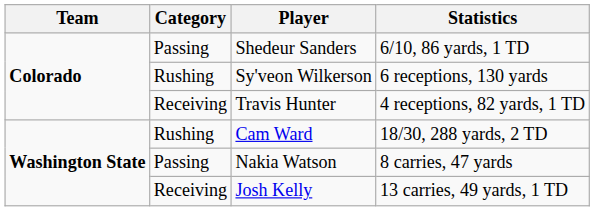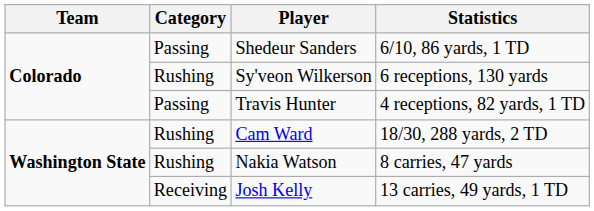Travis Hunter | Category: Receiving -> Passing
Nakia Watson | Category: Passing -> Rushing
